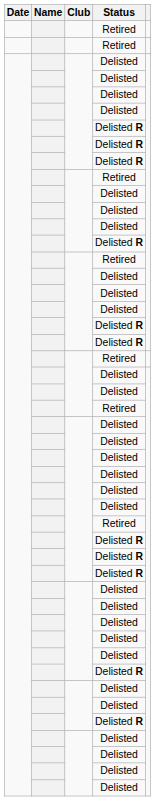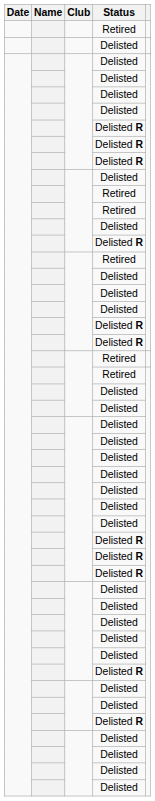row 3 | Status: Retired -> Delisted
row 11 | Status: Retired -> Delisted
row 12 | Status: Delisted -> Retired
row 13 | Status: Delisted -> Retired
row 23 | Status: Delisted -> Retired
row 25 | Status: Retired -> Delisted
row 32 | Status: Retired -> Delisted
